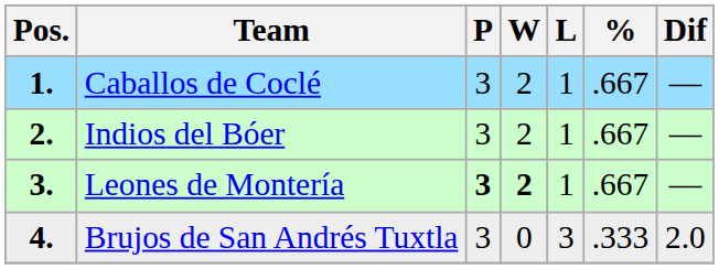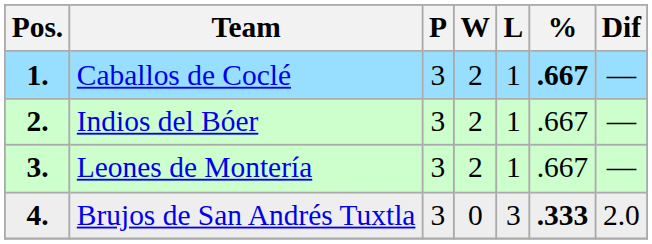Caballos de Coclé | %: normal -> bold
Leones de Montería | P: bold -> normal
Leones de Montería | W: bold -> normal
Brujos de San Andrés Tuxtla | %: normal -> bold
